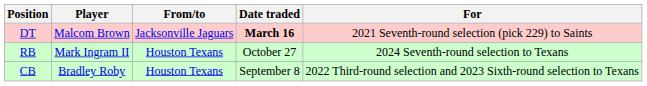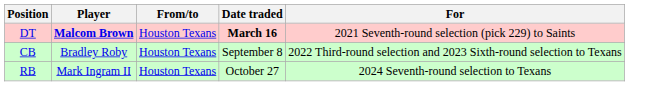DT | Player: normal -> bold
DT | From/to: Jacksonville Jaguars -> Houston Texans
rows swapped: CB <-> RB
